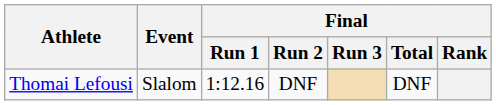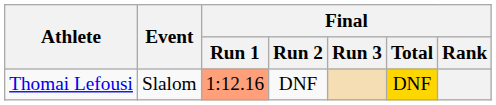Thomai Lefousi | Final / Run 1: no background -> lightsalmon background
Thomai Lefousi | Final / Total: no background -> gold background
